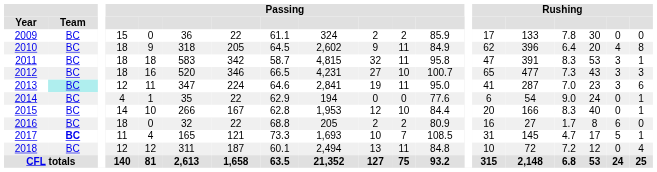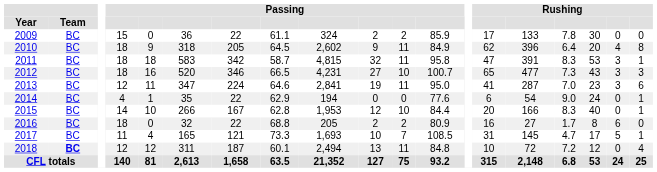2013 | Team: paleturquoise background -> no background
2017 | Team: bold -> normal
2018 | Team: normal -> bold
